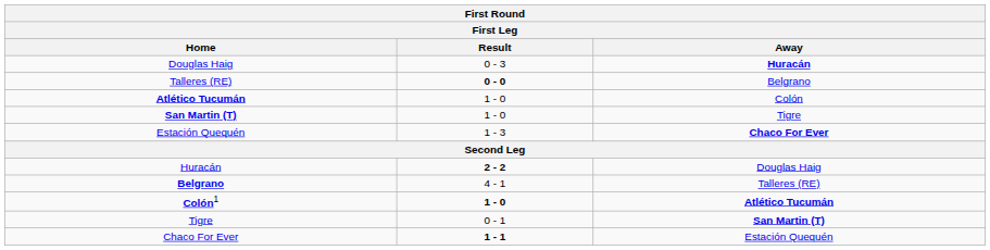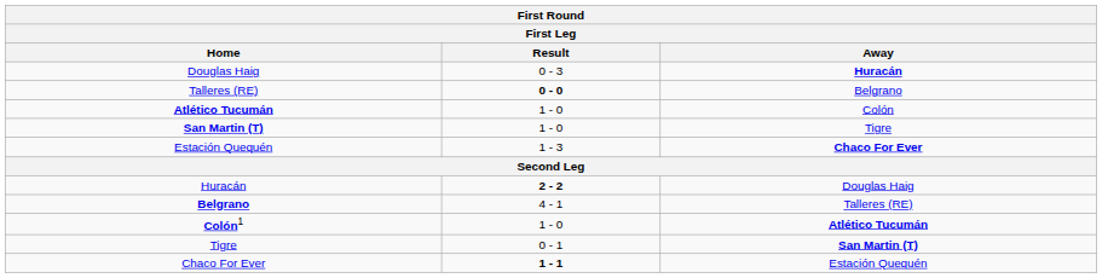Colón1 | Result: bold -> normal
